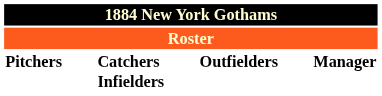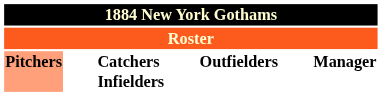Pitchers | column 1: no background -> lightsalmon background
